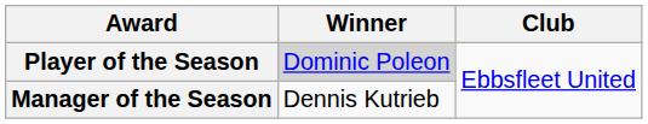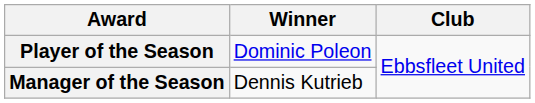Player of the Season | Winner: lightgrey background -> no background
